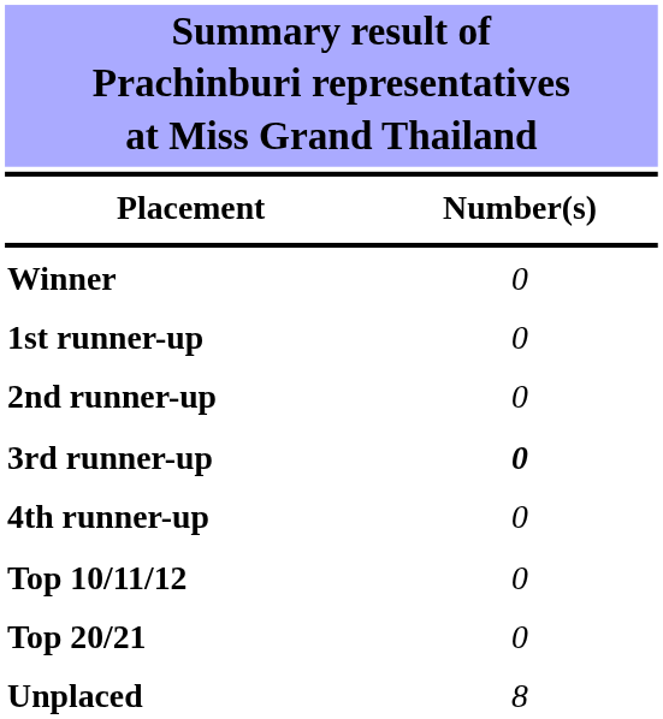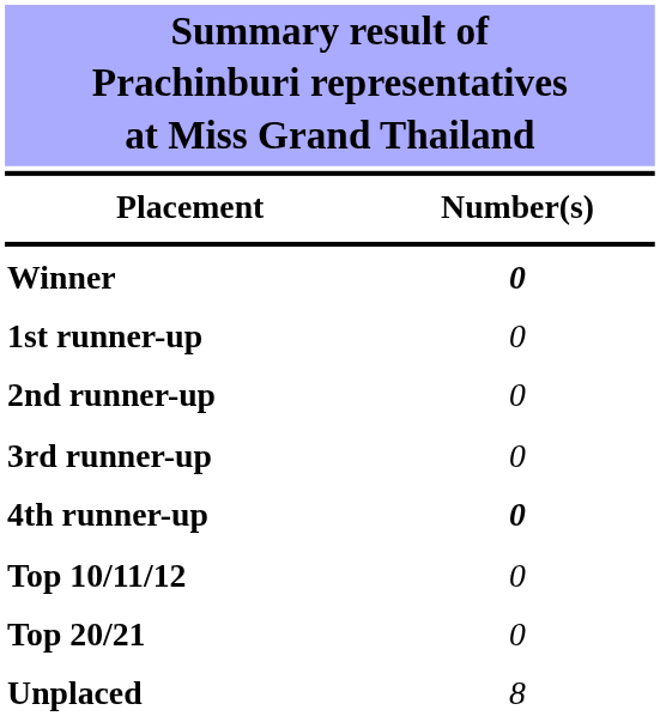row 3 | column 2: normal -> bold
row 6 | column 2: bold -> normal
row 7 | column 2: normal -> bold
